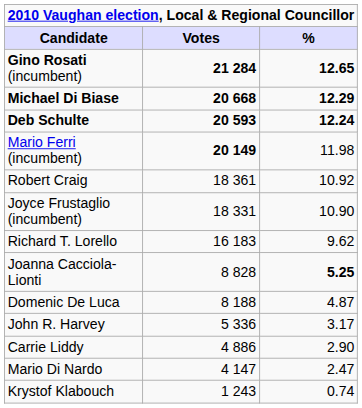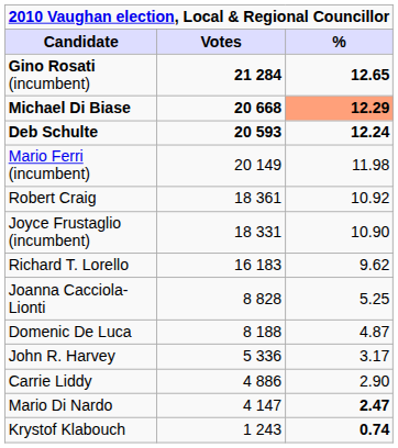Michael Di Biase | %: no background -> lightsalmon background
Mario Ferri (incumbent) | Votes: bold -> normal
Joanna Cacciola-Lionti | %: bold -> normal
Mario Di Nardo | %: normal -> bold
Krystof Klabouch | %: normal -> bold
